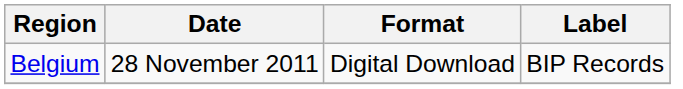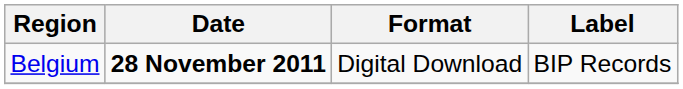Belgium | Date: normal -> bold
